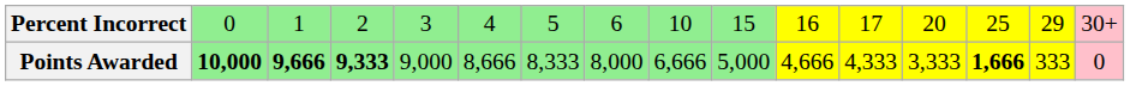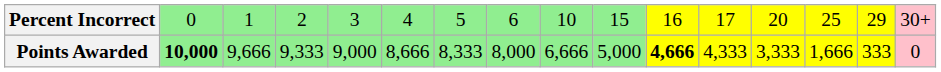Points Awarded | column 3: bold -> normal
Points Awarded | column 4: bold -> normal
Points Awarded | column 11: normal -> bold
Points Awarded | column 14: bold -> normal
